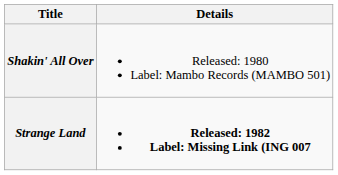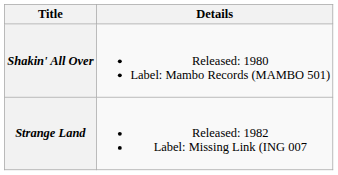Strange Land | Details: bold -> normal
